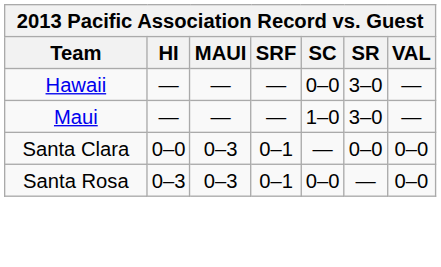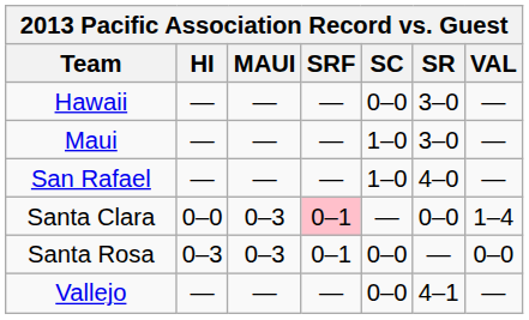+ row: San Rafael | — | — | — | 1–0 | 4–0 | —
Santa Clara | SRF: no background -> pink background
Santa Clara | VAL: 0–0 -> 1–4
+ row: Vallejo | — | — | — | 0–0 | 4–1 | —
